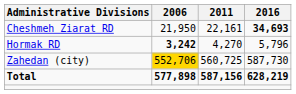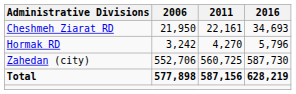Cheshmeh Ziarat RD | 2016: bold -> normal
Hormak RD | 2006: bold -> normal
Zahedan (city) | 2006: gold background -> no background
